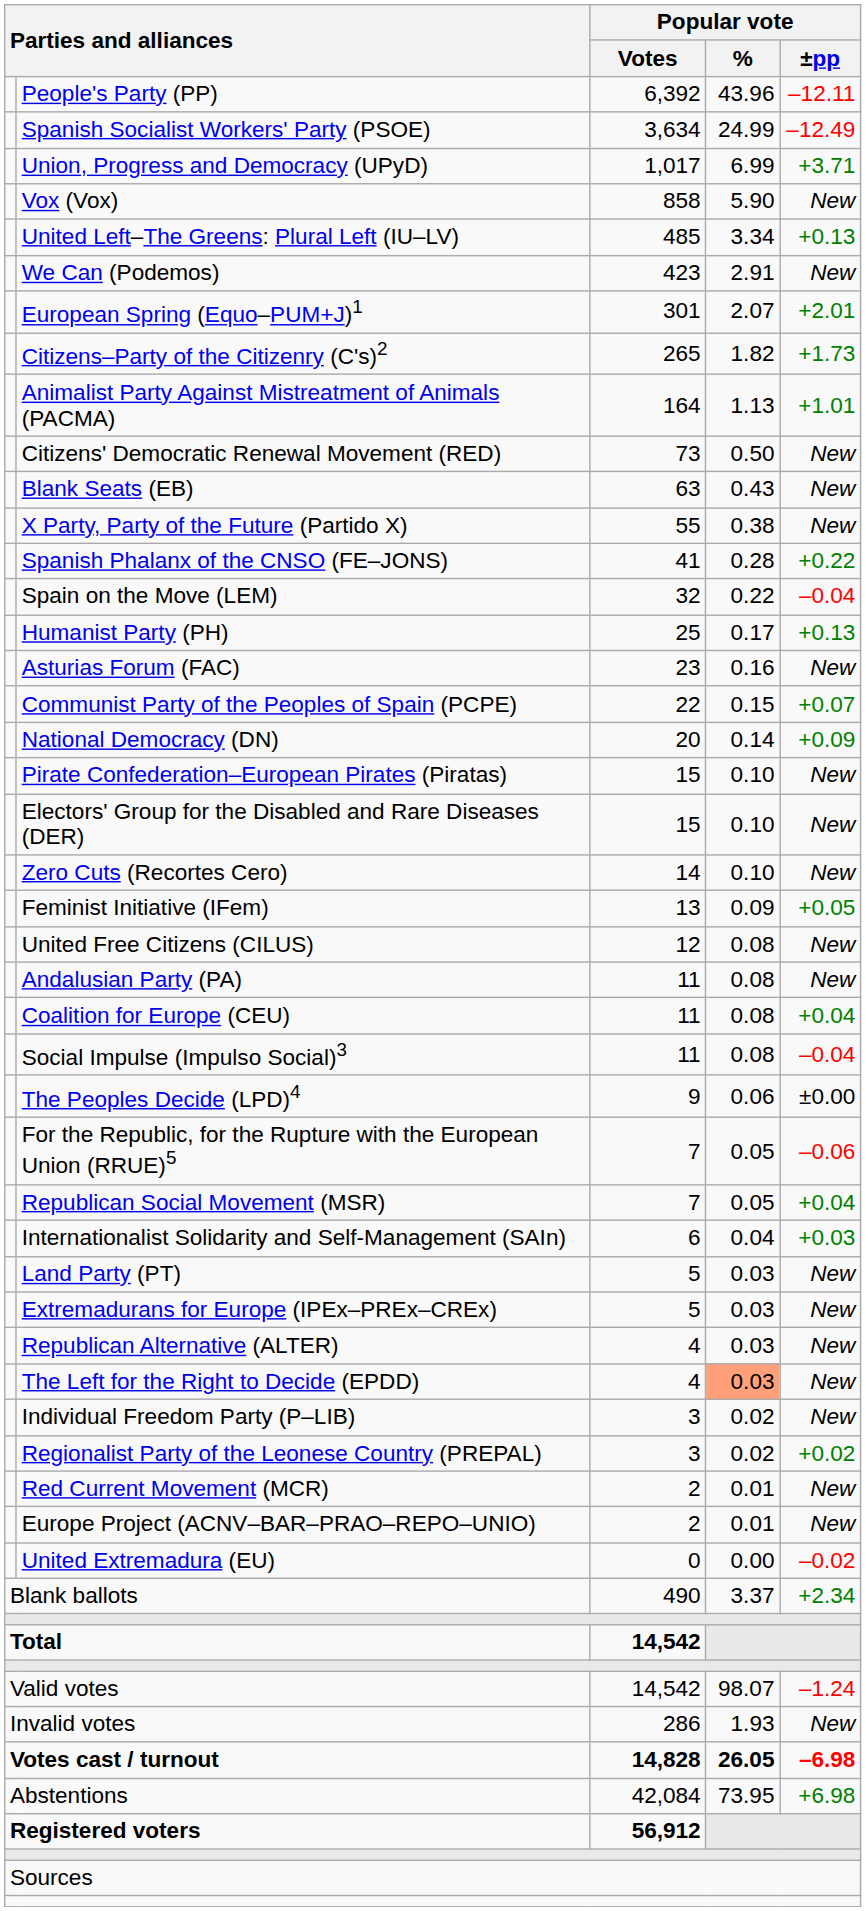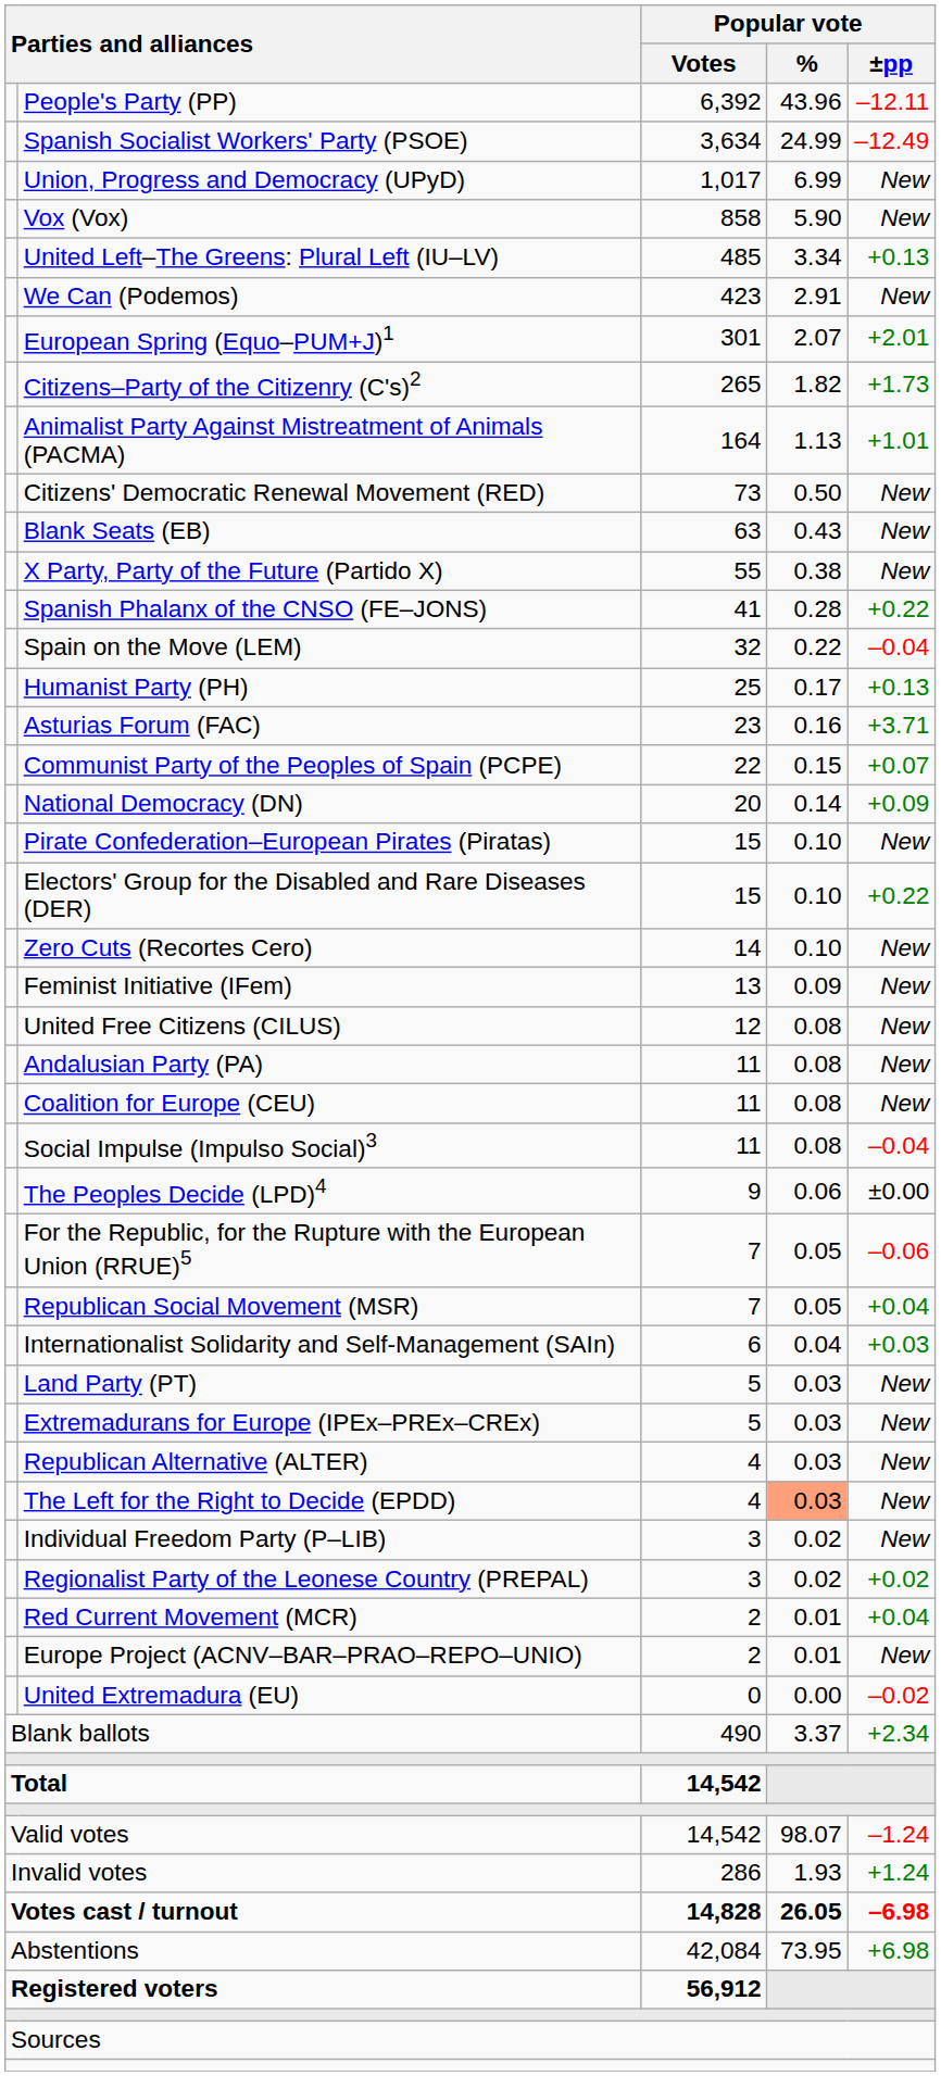Union, Progress and Democracy (UPyD) | Popular vote / ±pp: +3.71 -> New
Asturias Forum (FAC) | Popular vote / ±pp: New -> +3.71
Electors' Group for the Disabled and Rare Diseases (DER) | Popular vote / ±pp: New -> +0.22
Feminist Initiative (IFem) | Popular vote / ±pp: +0.05 -> New
Coalition for Europe (CEU) | Popular vote / ±pp: +0.04 -> New
Red Current Movement (MCR) | Popular vote / ±pp: New -> +0.04
Invalid votes | Popular vote / ±pp: New -> +1.24
